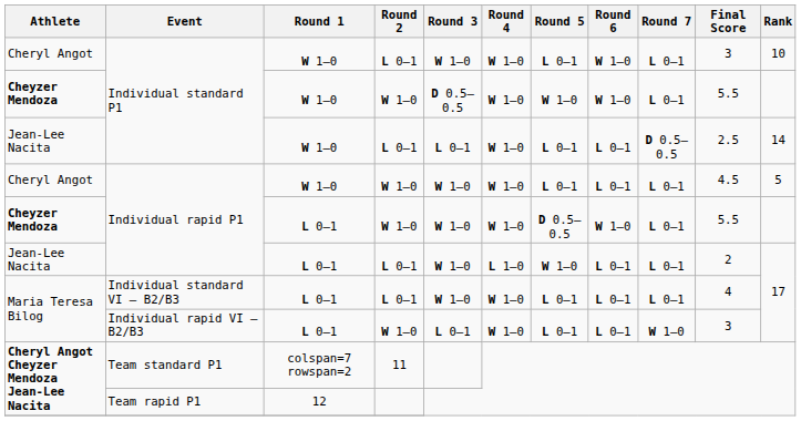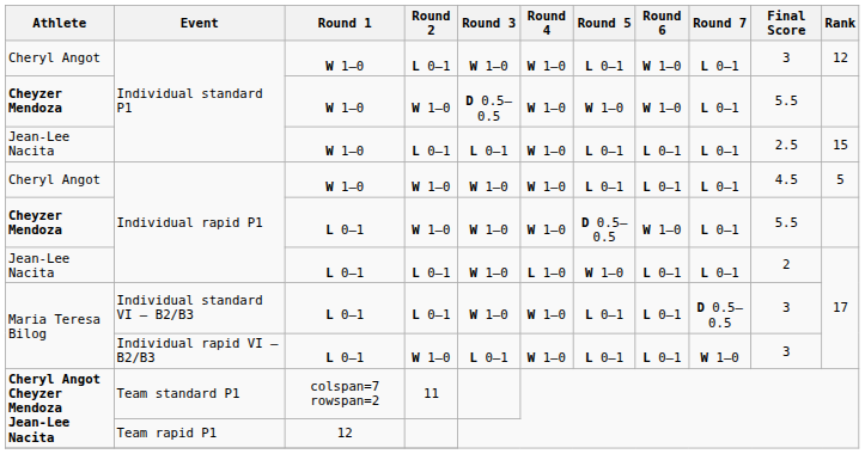Cheryl Angot / Individual standard P1 | Rank: 10 -> 12
Jean-Lee Nacita / Individual standard P1 | Round 7: D 0.5–0.5 -> L 0–1
Jean-Lee Nacita / Individual standard P1 | Rank: 14 -> 15
Individual standard VI – B2/B3 | Round 7: L 0–1 -> D 0.5–0.5
Individual standard VI – B2/B3 | Final Score: 4 -> 3
